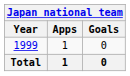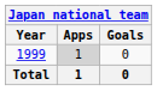1999 | Apps: no background -> lightgrey background
